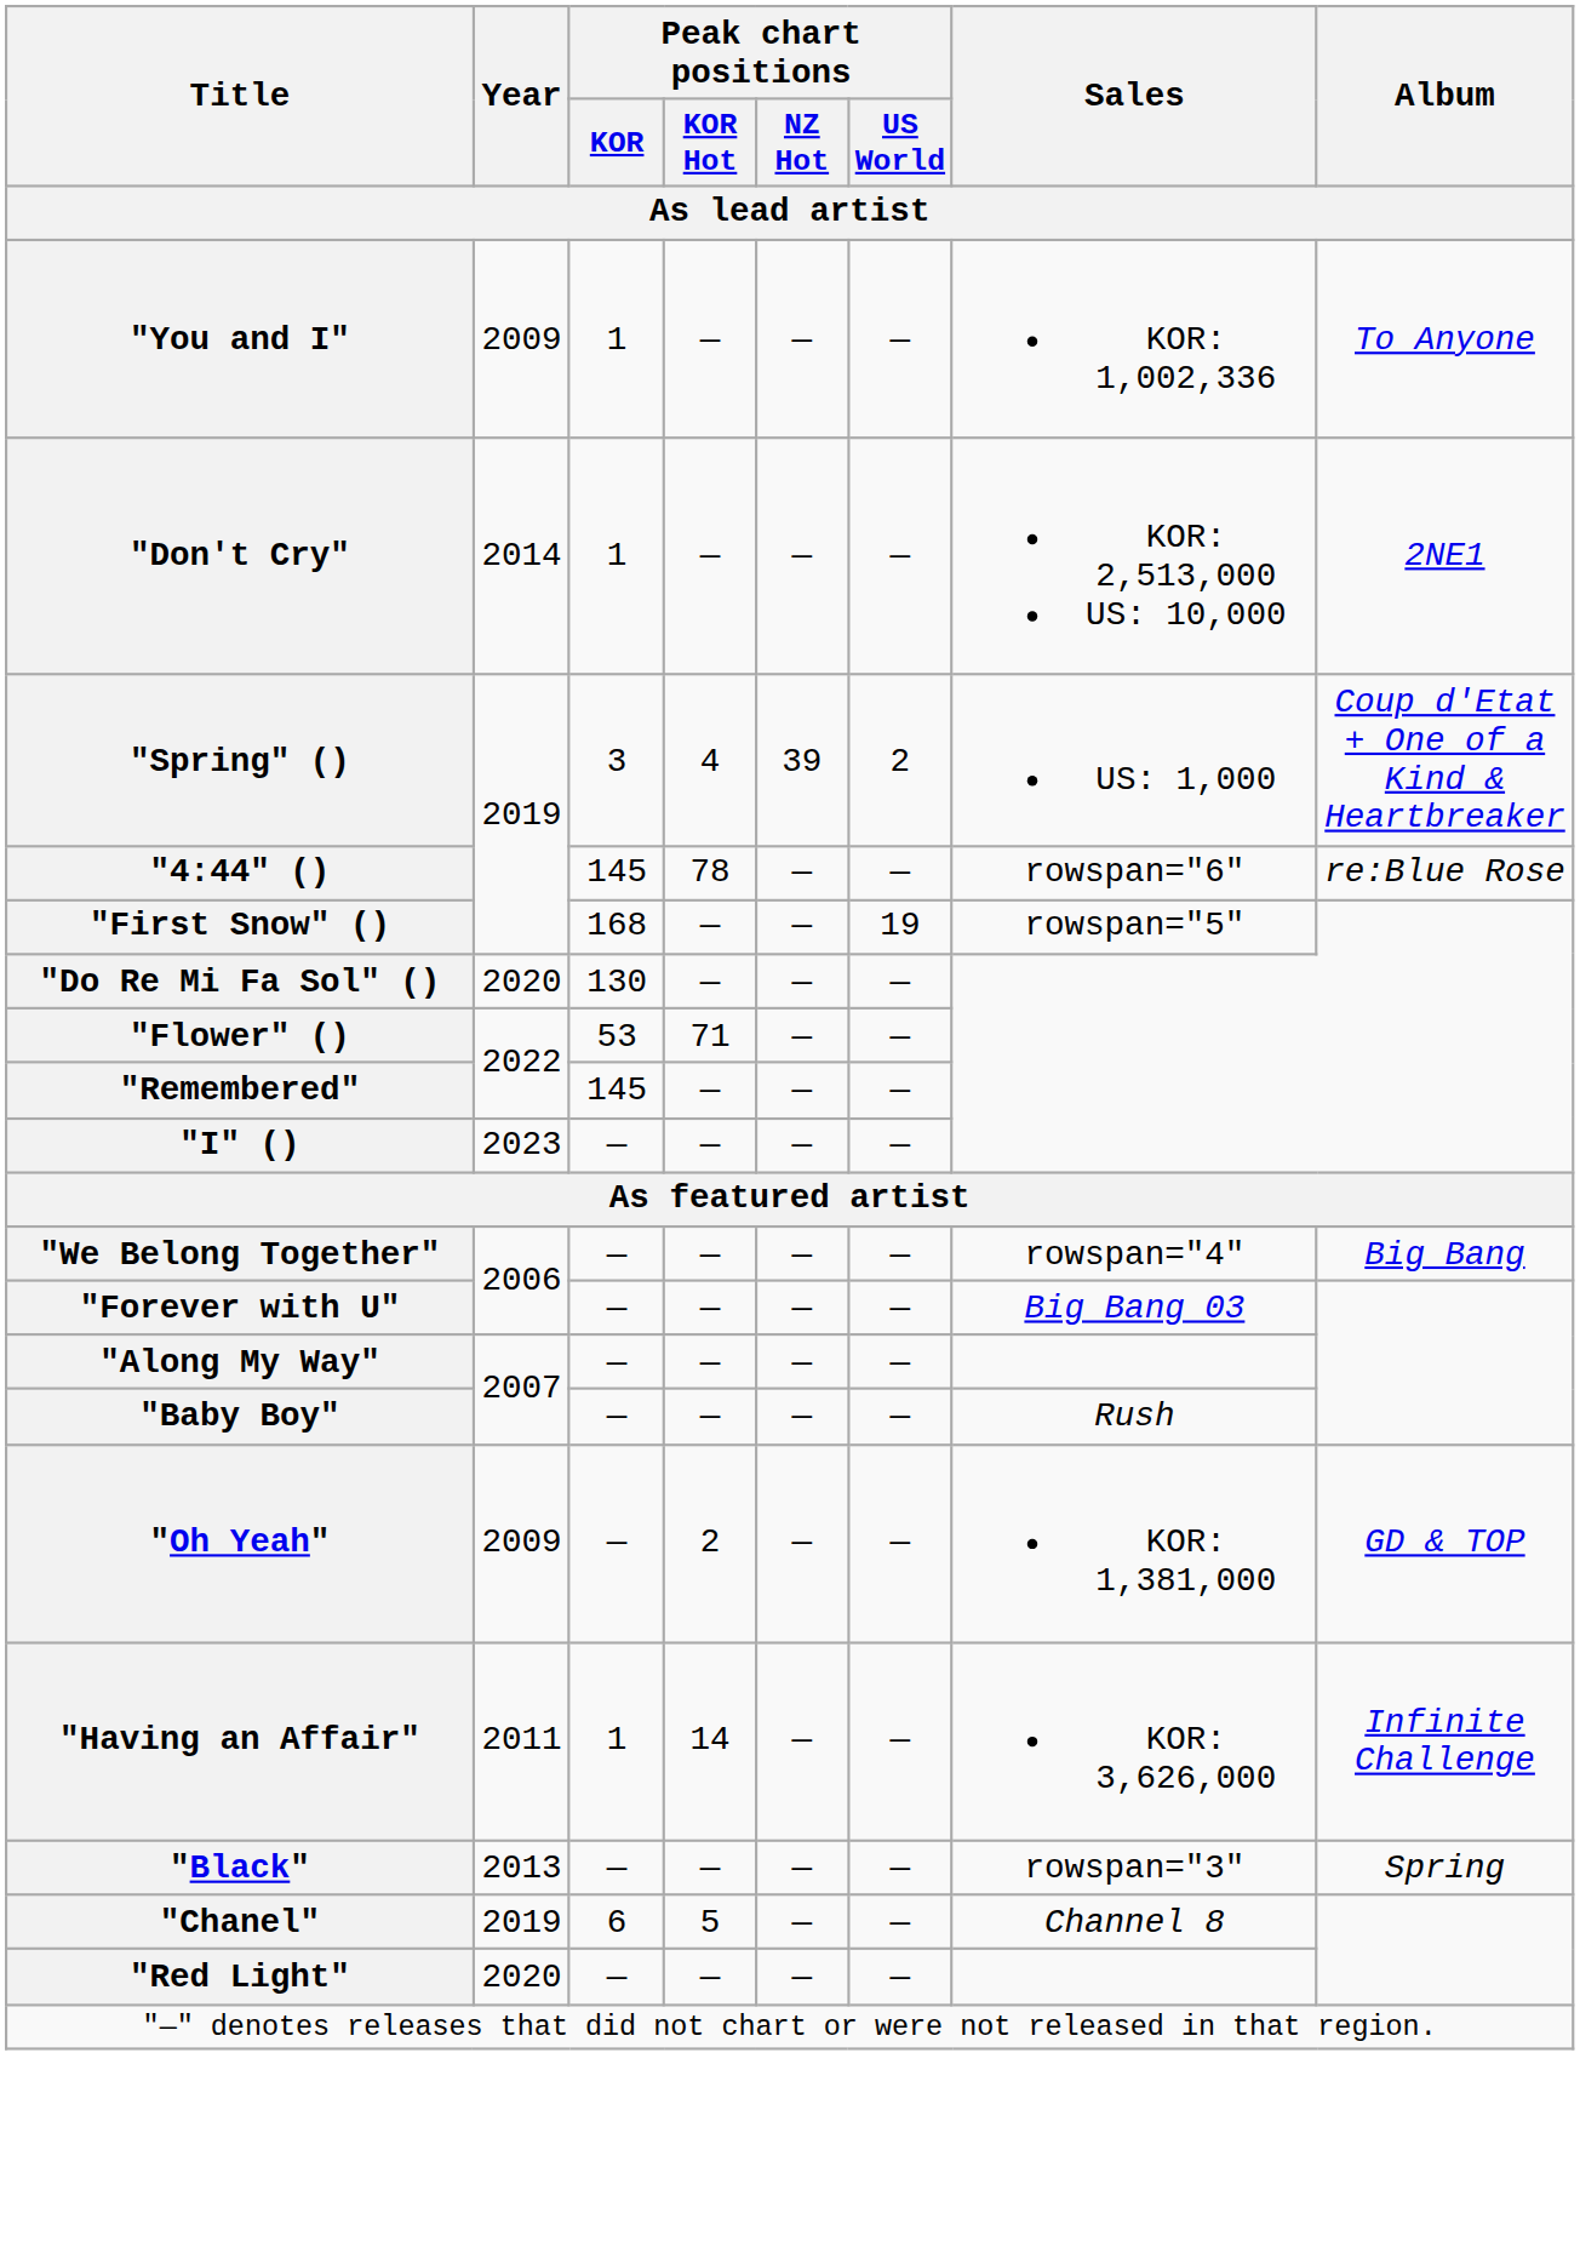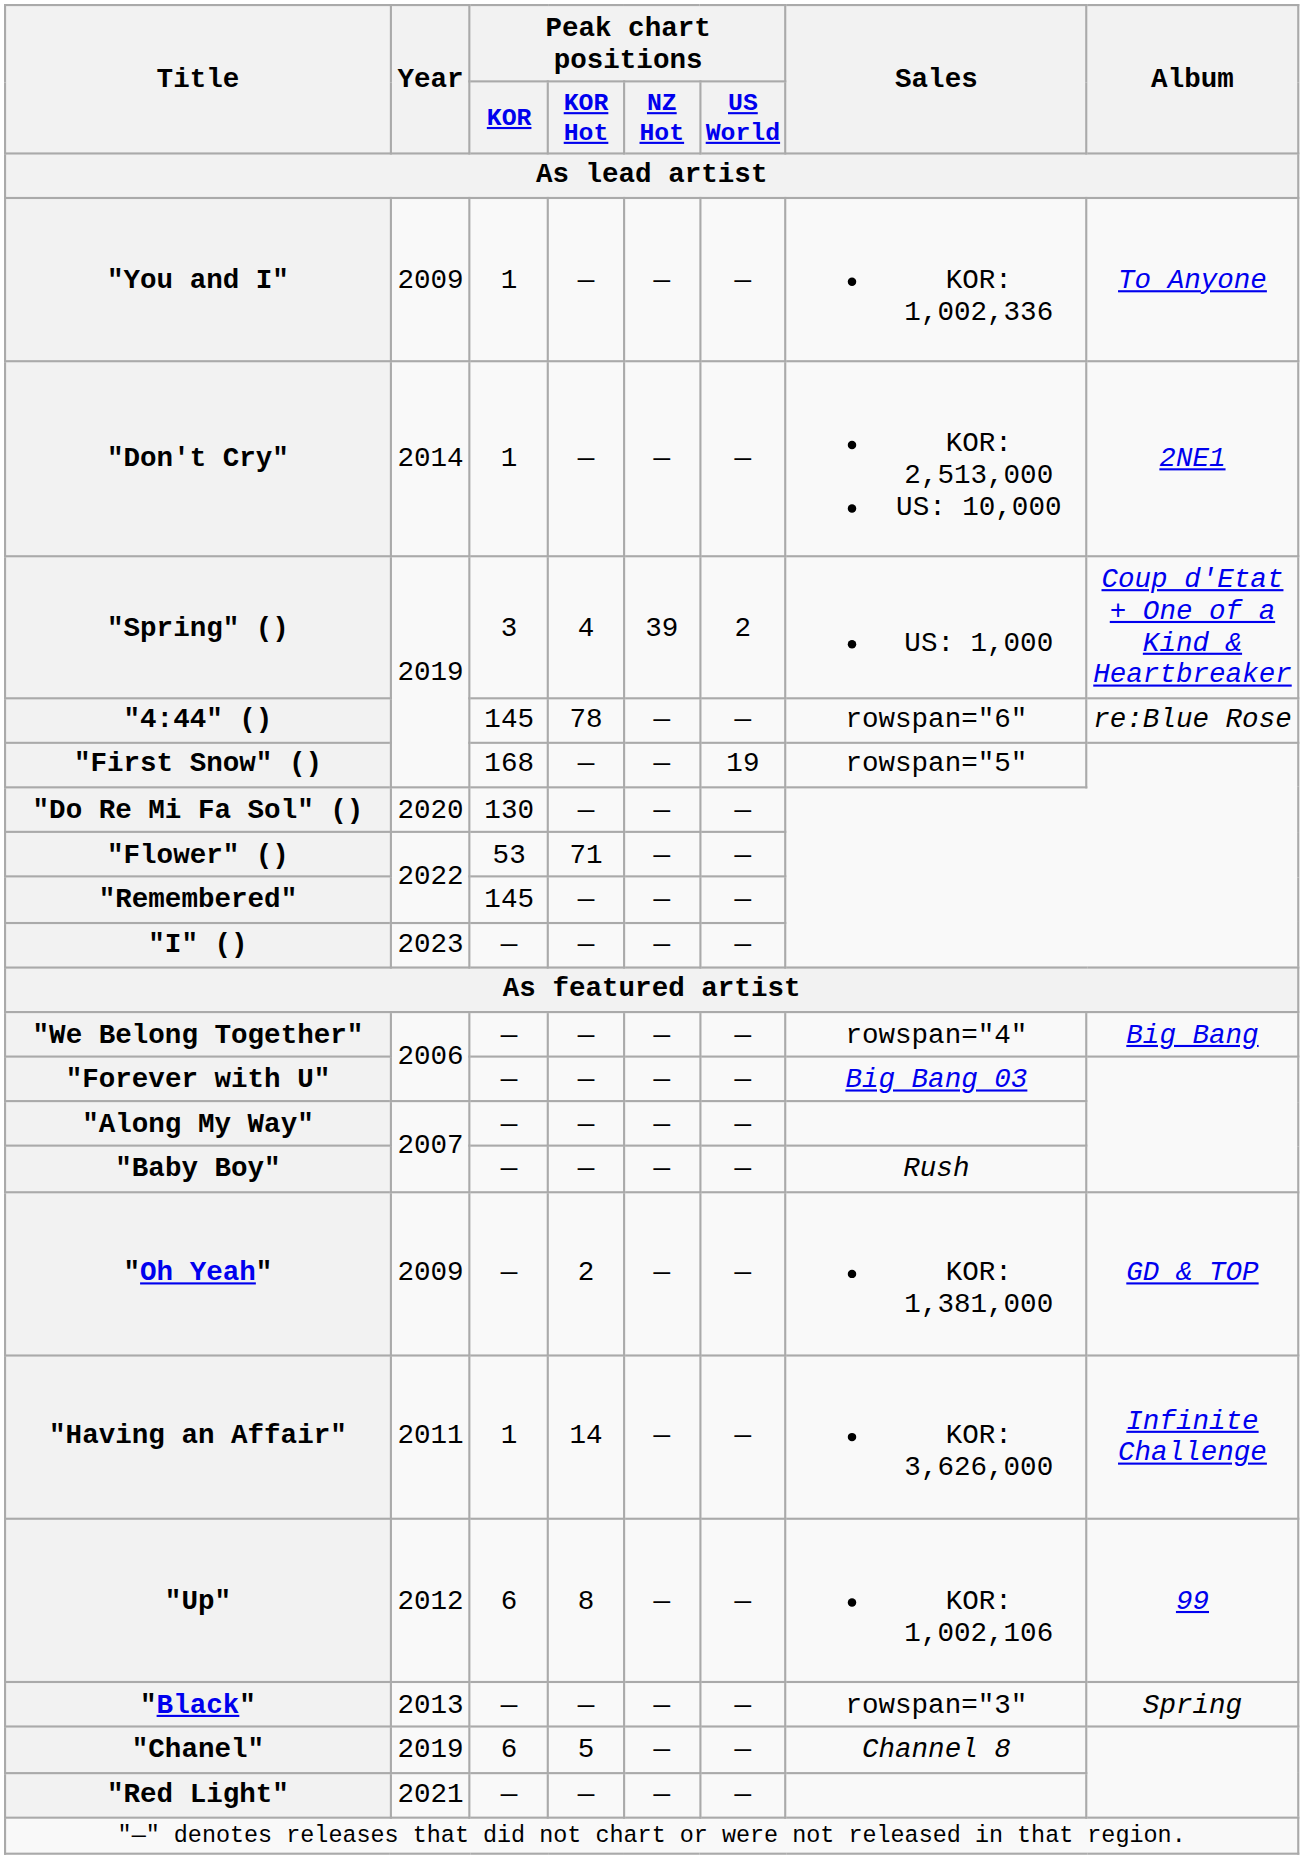+ row: "Up" | 2012 | 6 | 8 | — | — | KOR: 1,002,106 | 99
"Red Light" | Year: 2020 -> 2021
